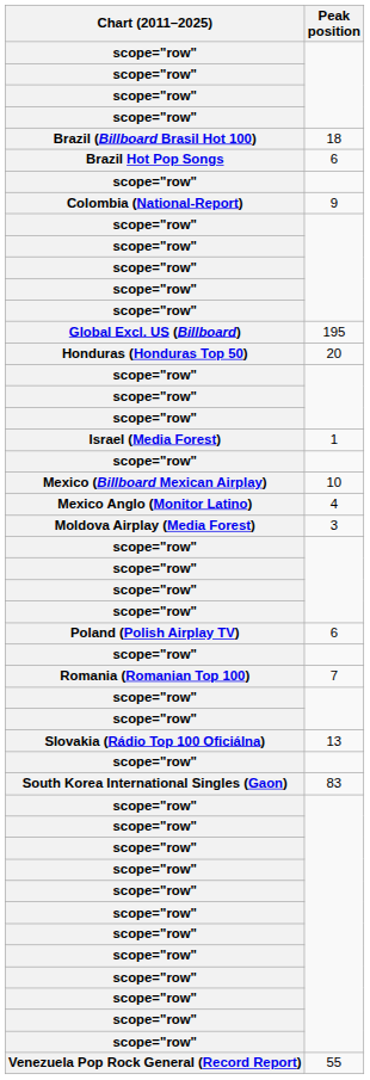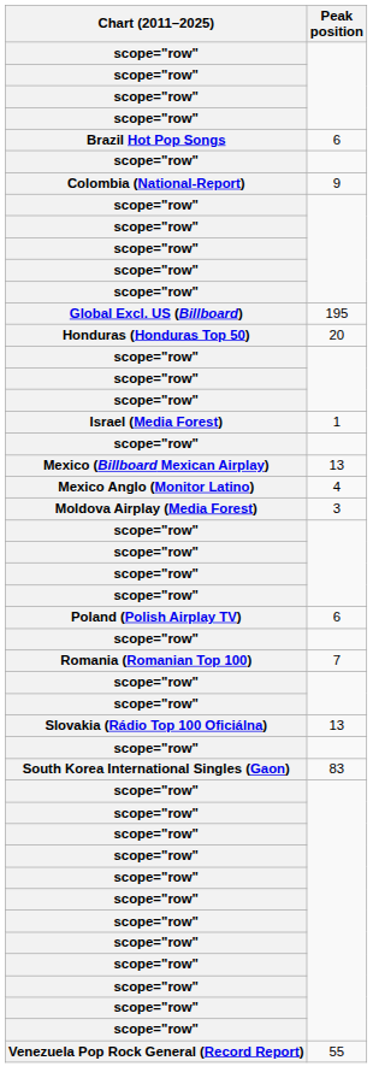- row: Brazil (Billboard Brasil Hot 100) | 18
Mexico (Billboard Mexican Airplay) | Peak position: 10 -> 13
